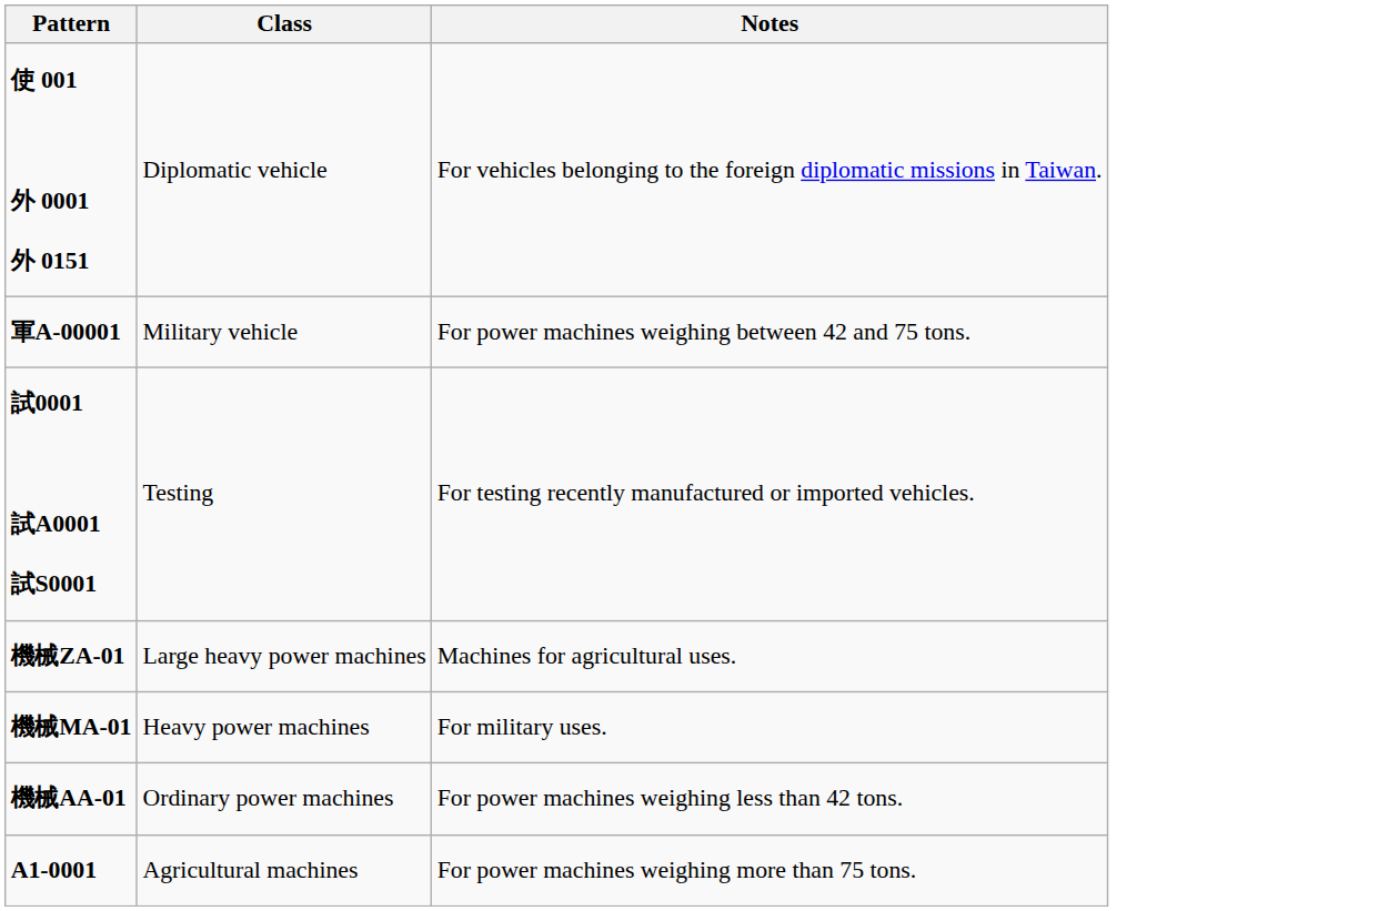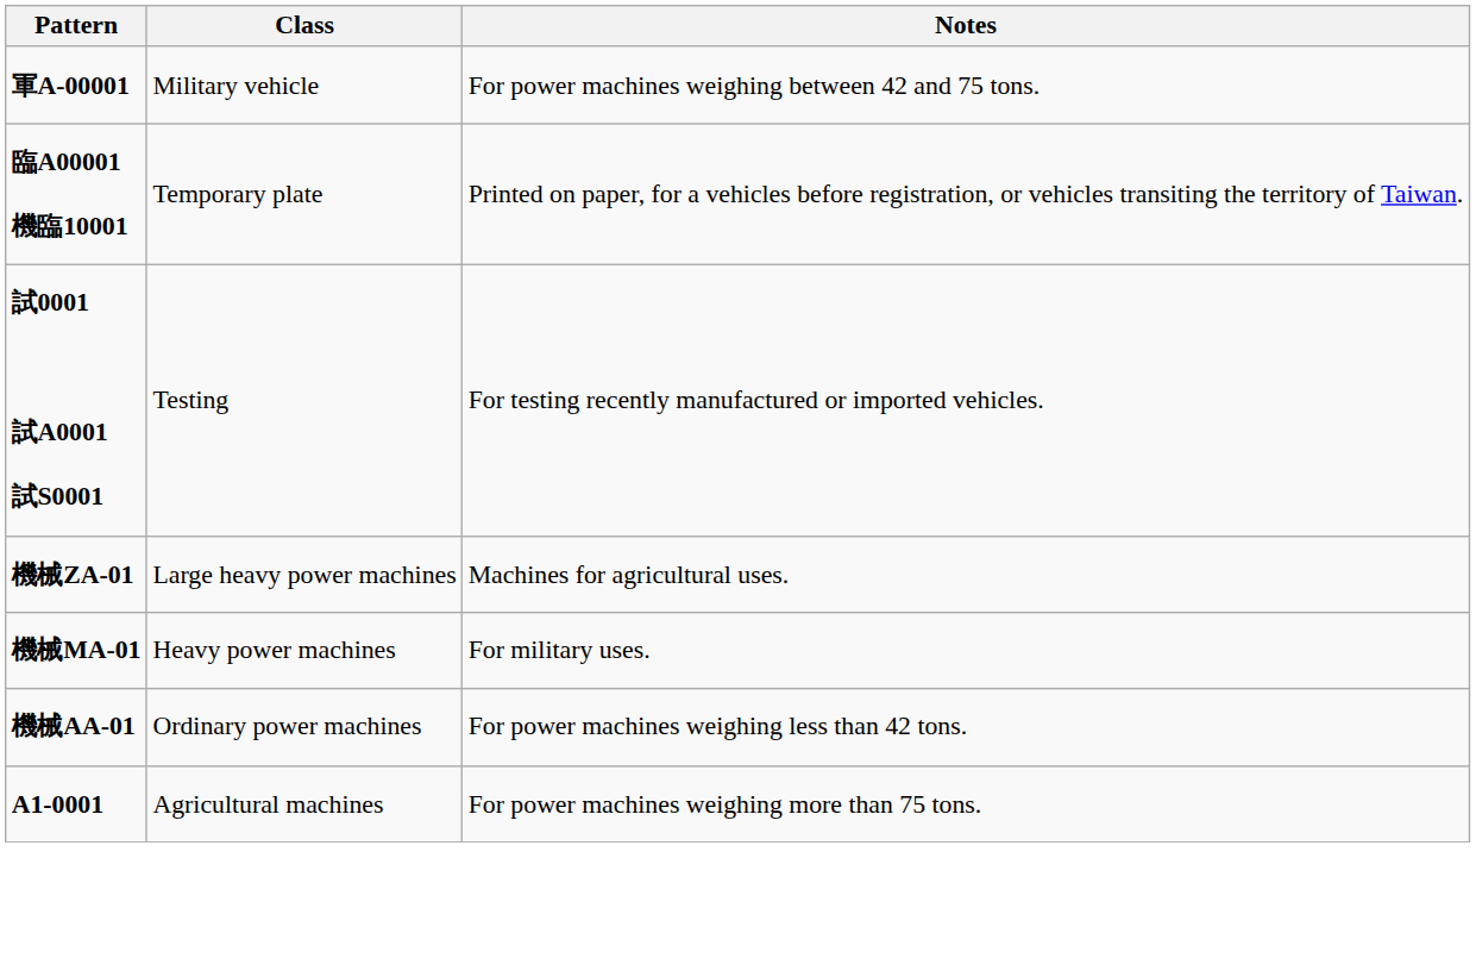- row: 使 001 外 0001 外 0151 | Diplomatic vehicle | For vehicles belonging to the foreign diplomatic missions in Taiwan.
+ row: 臨A00001 機臨10001 | Temporary plate | Printed on paper, for a vehicles before registration, or vehicles transiting the territory of Taiwan.
